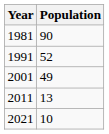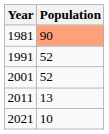1981 | Population: no background -> lightsalmon background
2001 | Population: 49 -> 52
